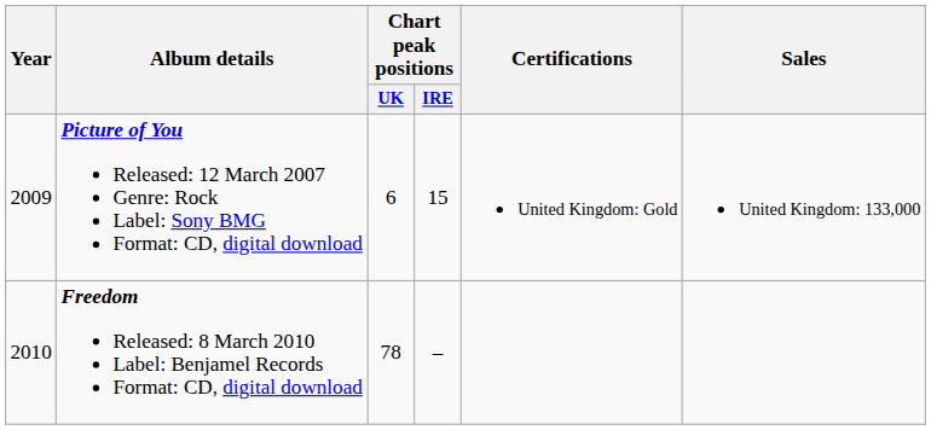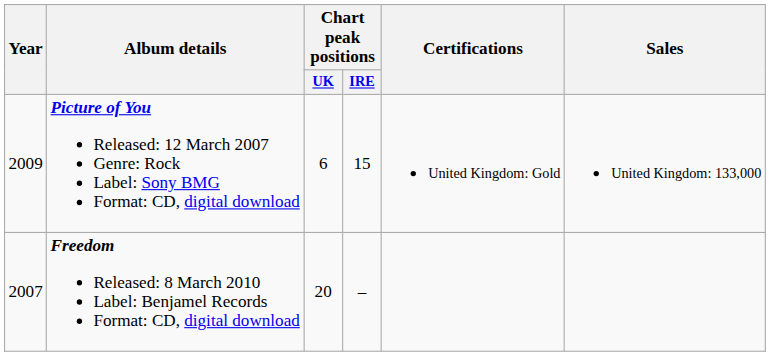row 4 | Year: 2010 -> 2007
row 4 | Chart peak positions / UK: 78 -> 20
